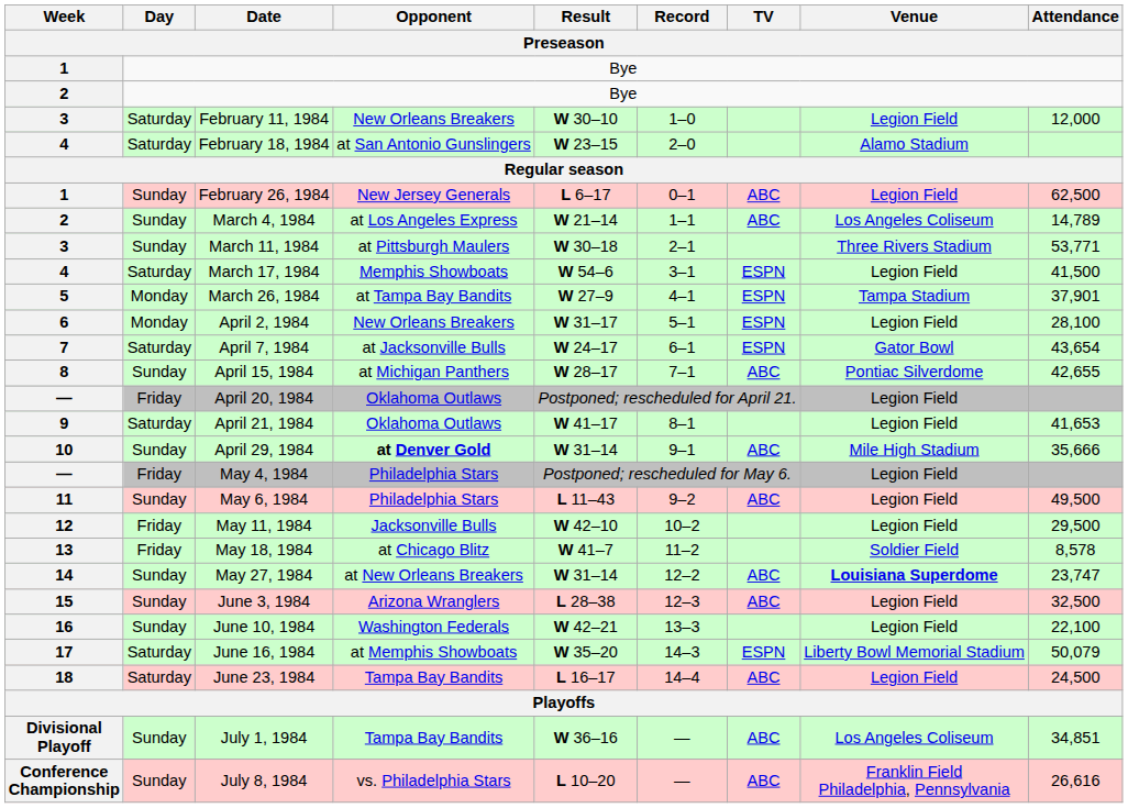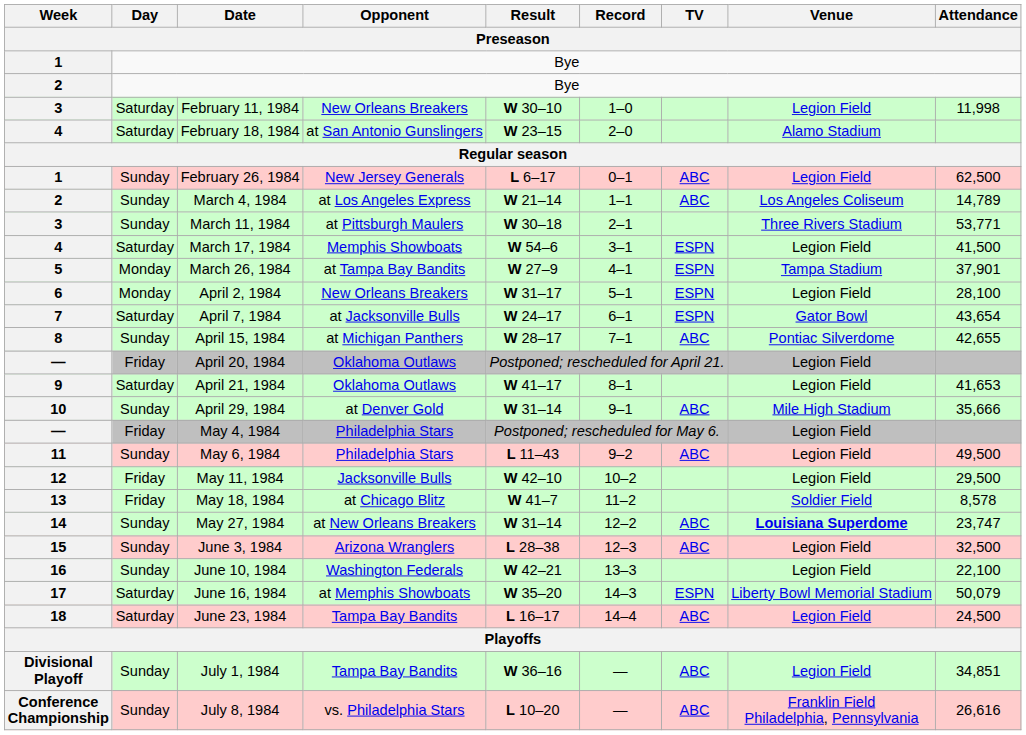February 11, 1984 | Attendance: 12,000 -> 11,998
April 29, 1984 | Opponent: bold -> normal
July 1, 1984 | Venue: Los Angeles Coliseum -> Legion Field
